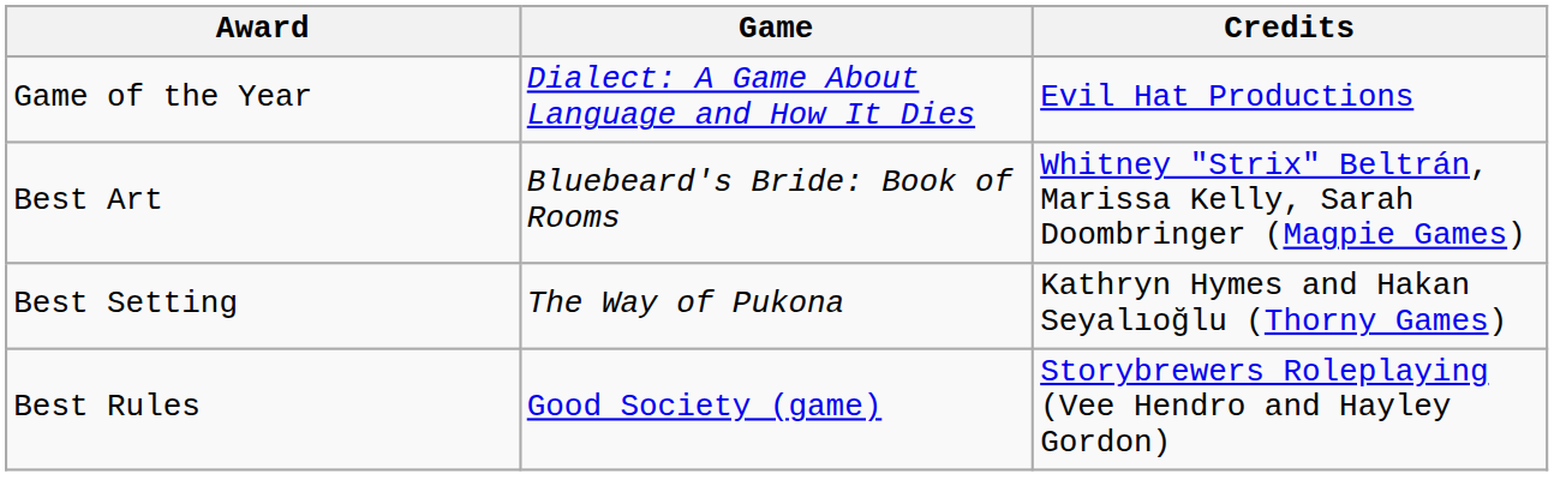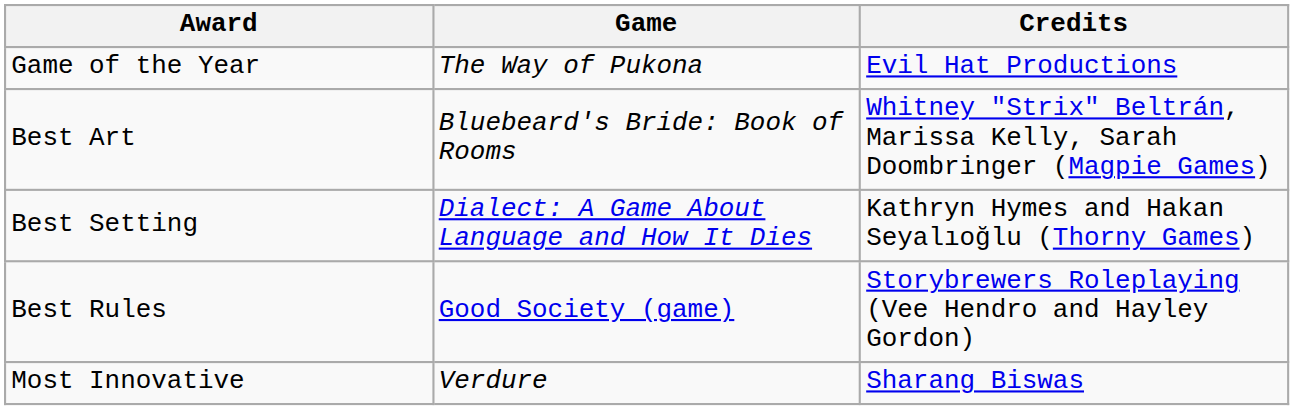Game of the Year | Game: Dialect: A Game About Language and How It Dies -> The Way of Pukona
Best Setting | Game: The Way of Pukona -> Dialect: A Game About Language and How It Dies
+ row: Most Innovative | Verdure | Sharang Biswas
